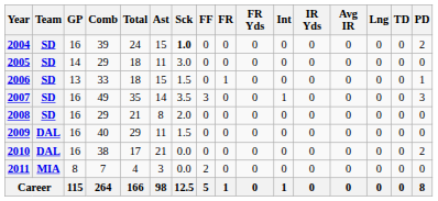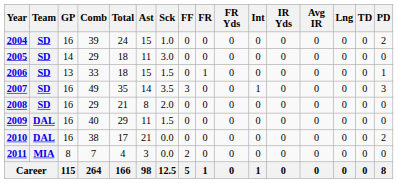2004 | Sck: bold -> normal
